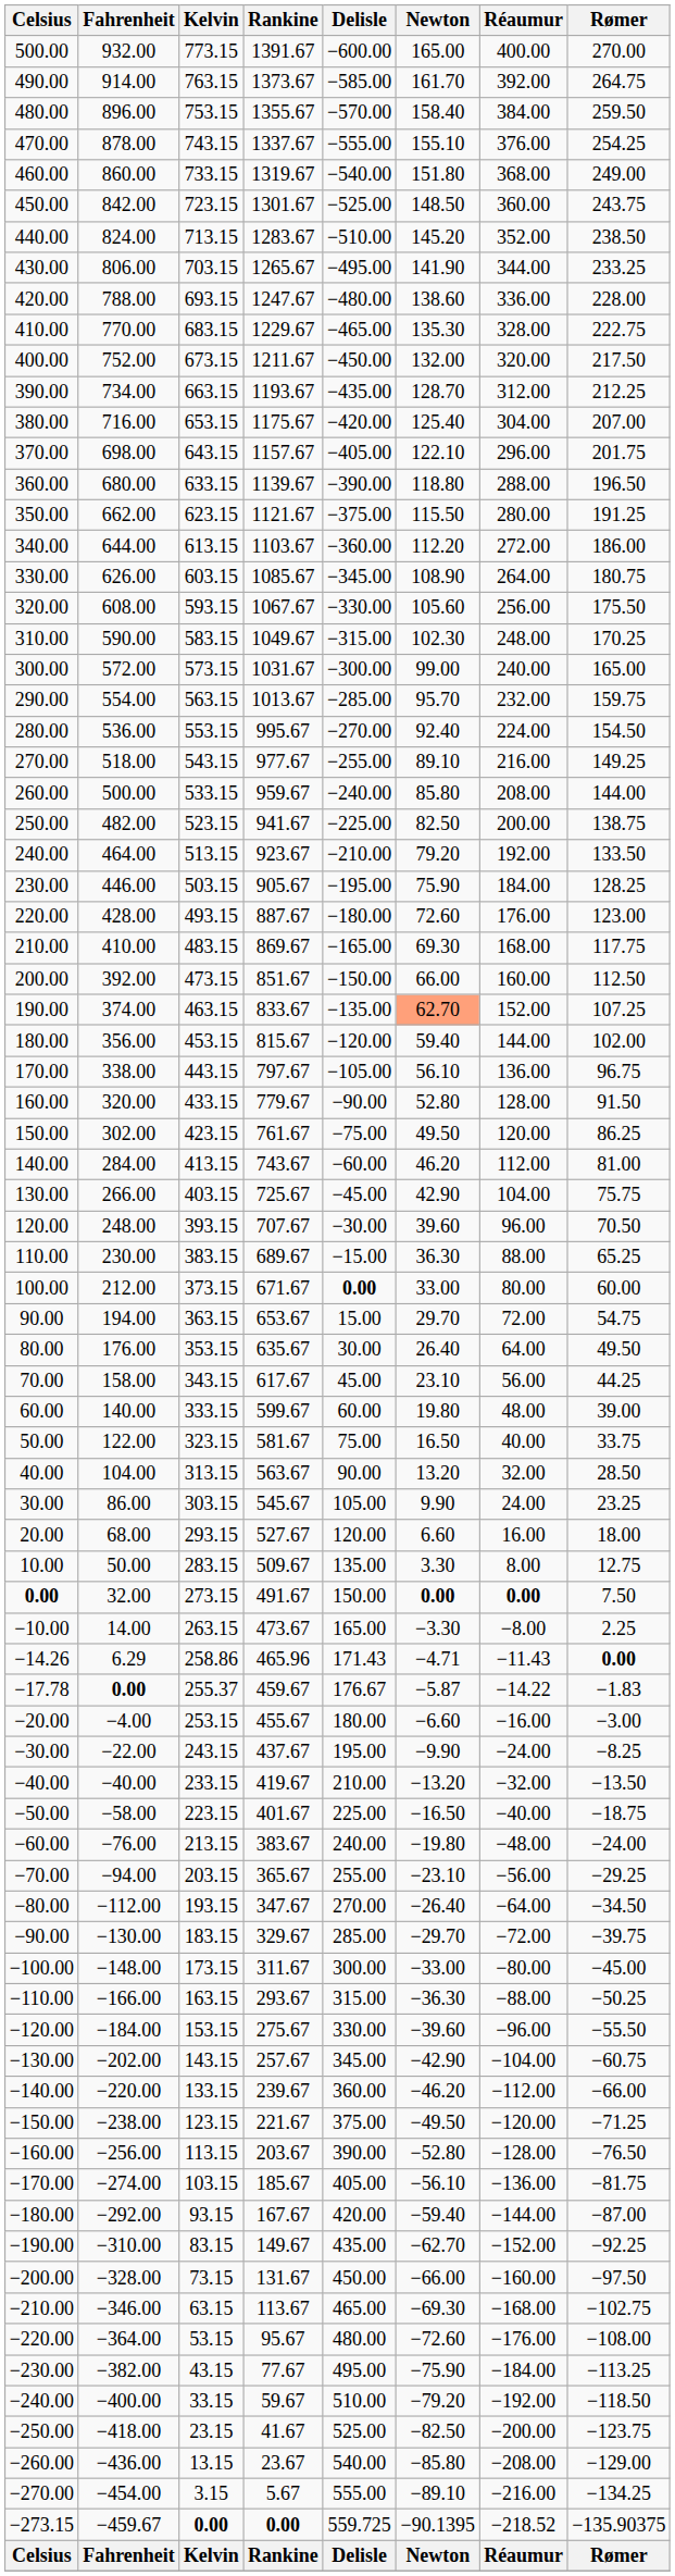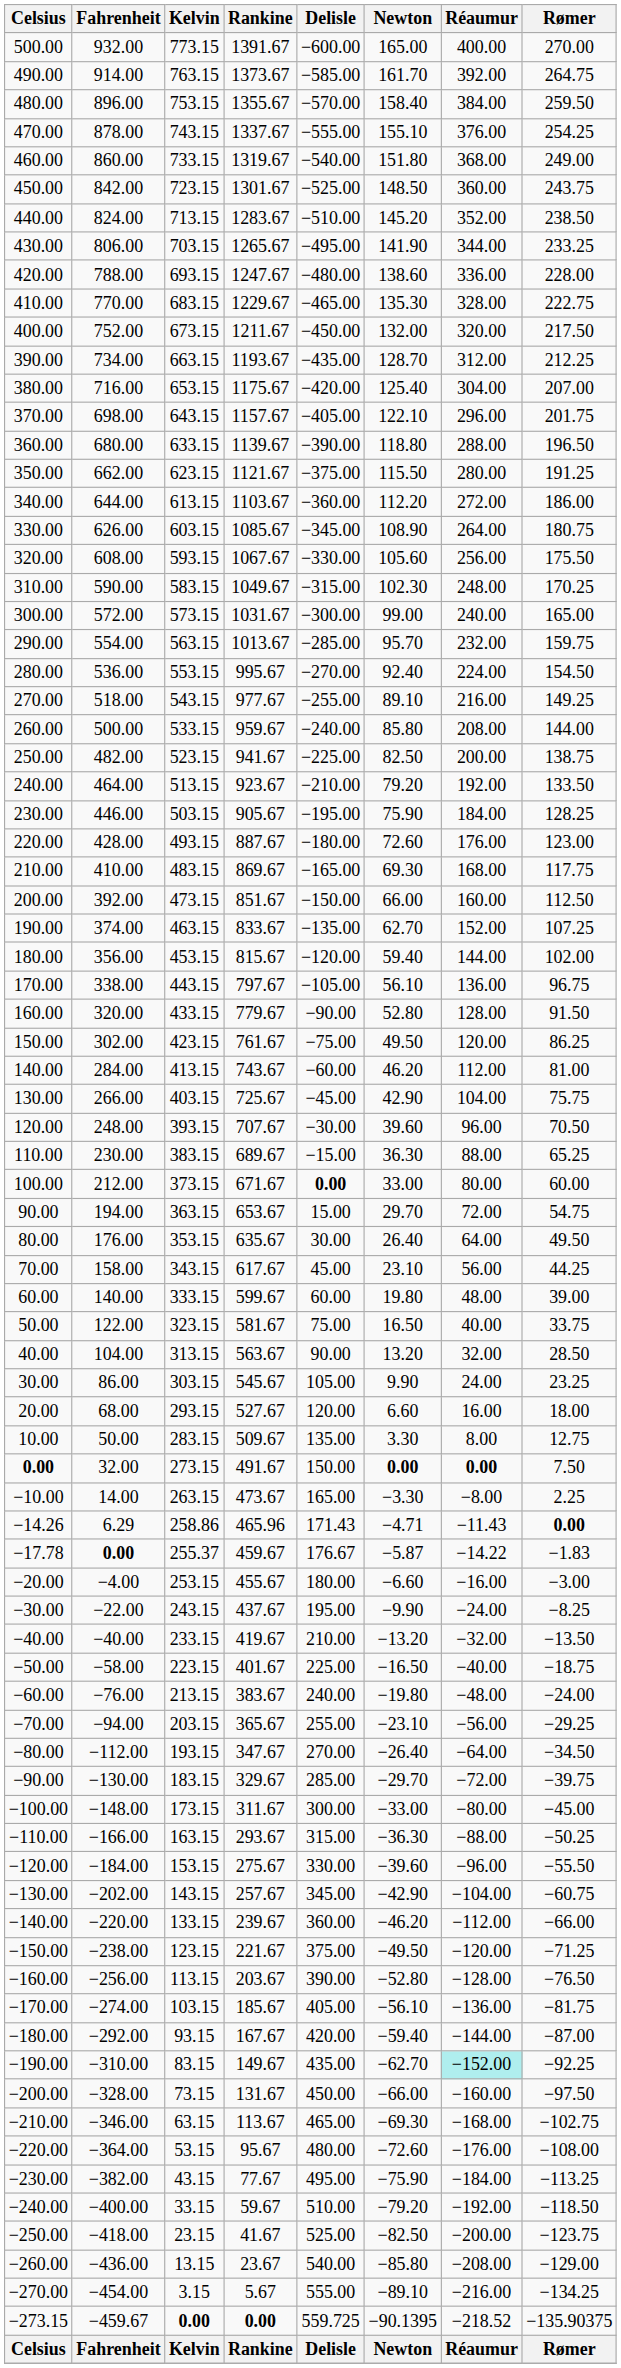190.00 | Newton: lightsalmon background -> no background
−190.00 | Réaumur: no background -> paleturquoise background
